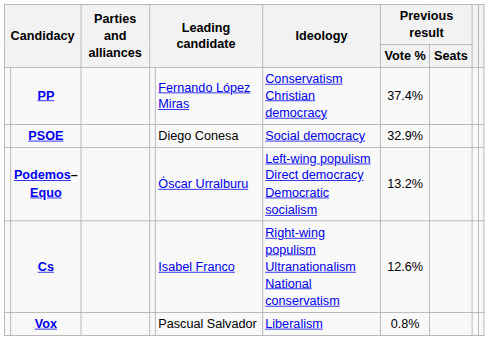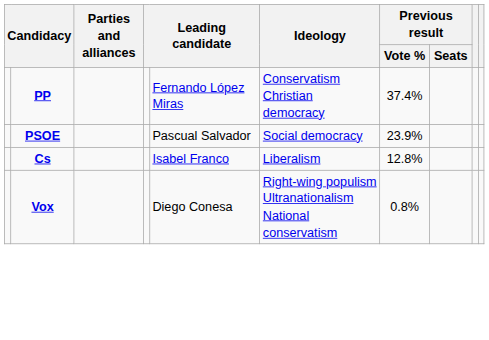PSOE | column 5: Diego Conesa -> Pascual Salvador
PSOE | Previous result / Vote %: 32.9% -> 23.9%
- row: Podemos– Equo | Óscar Urralburu | Left-wing populism Direct democracy Democratic socialism | 13.2%
Cs | Ideology: Right-wing populism Ultranationalism National conservatism -> Liberalism
Cs | Previous result / Vote %: 12.6% -> 12.8%
Vox | column 5: Pascual Salvador -> Diego Conesa
Vox | Ideology: Liberalism -> Right-wing populism Ultranationalism National conservatism
